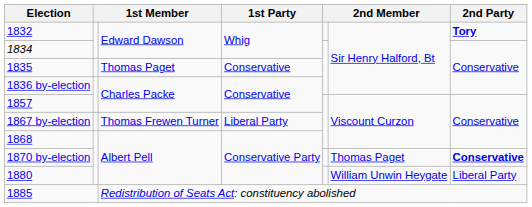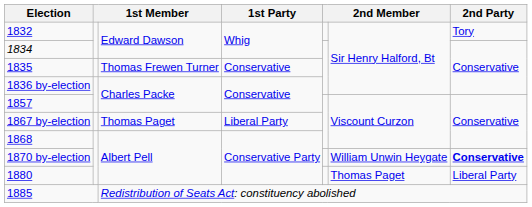1832 | 2nd Party: bold -> normal
1835 | column 3: Thomas Paget -> Thomas Frewen Turner
1867 by-election | column 3: Thomas Frewen Turner -> Thomas Paget
1870 by-election | column 6: Thomas Paget -> William Unwin Heygate
1880 | column 6: William Unwin Heygate -> Thomas Paget
